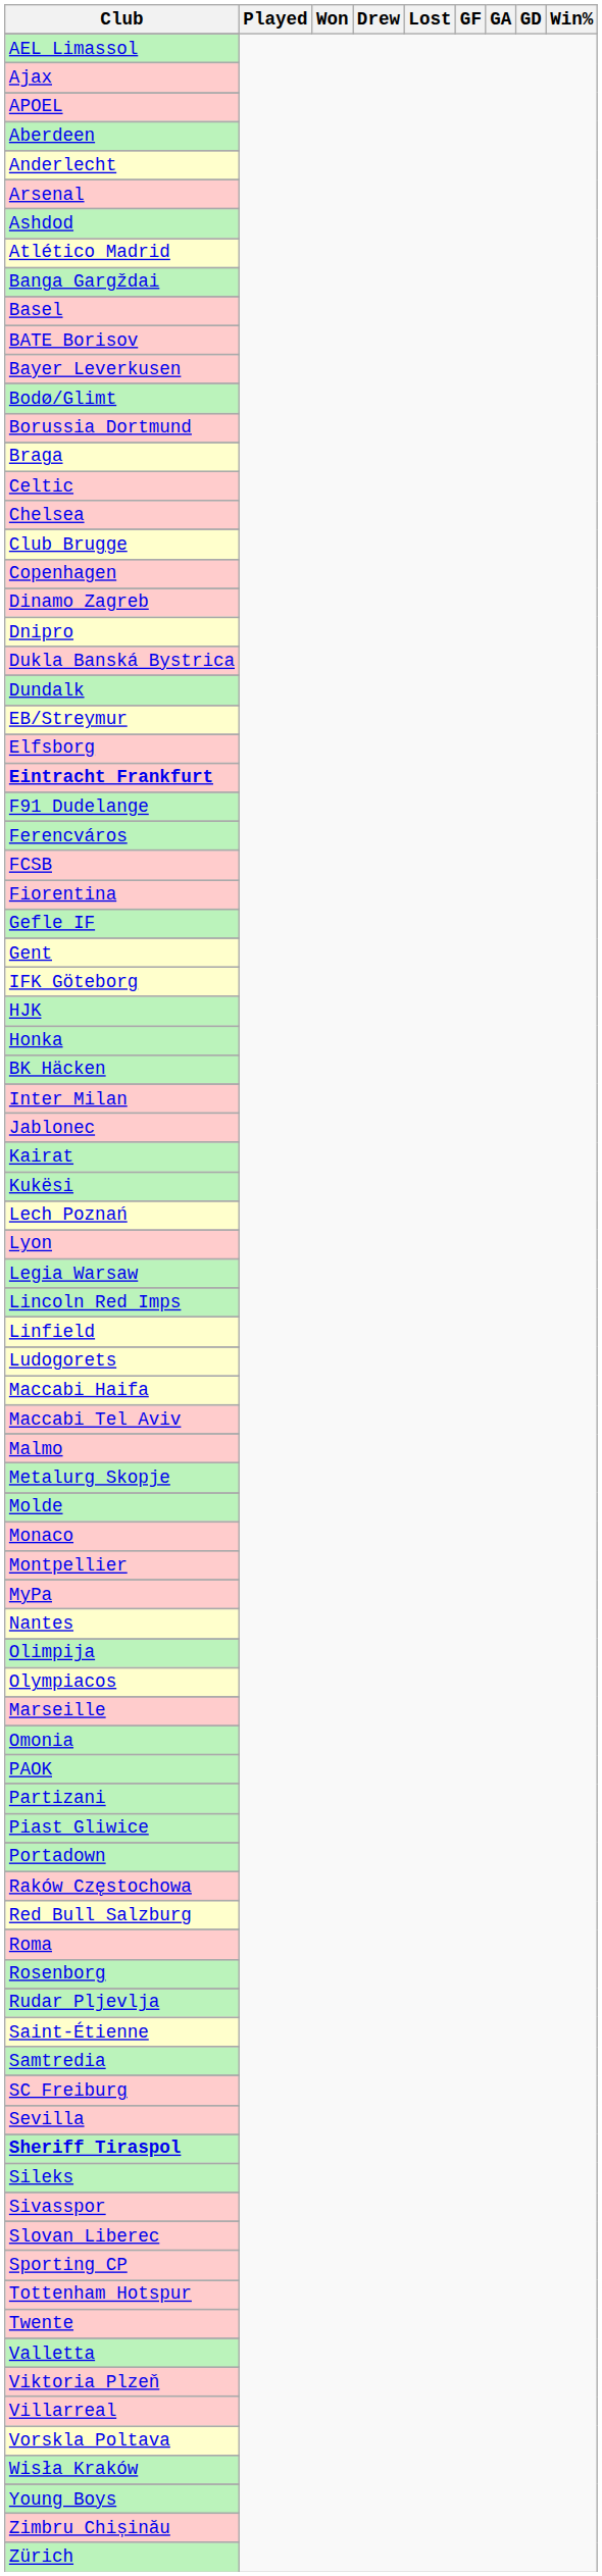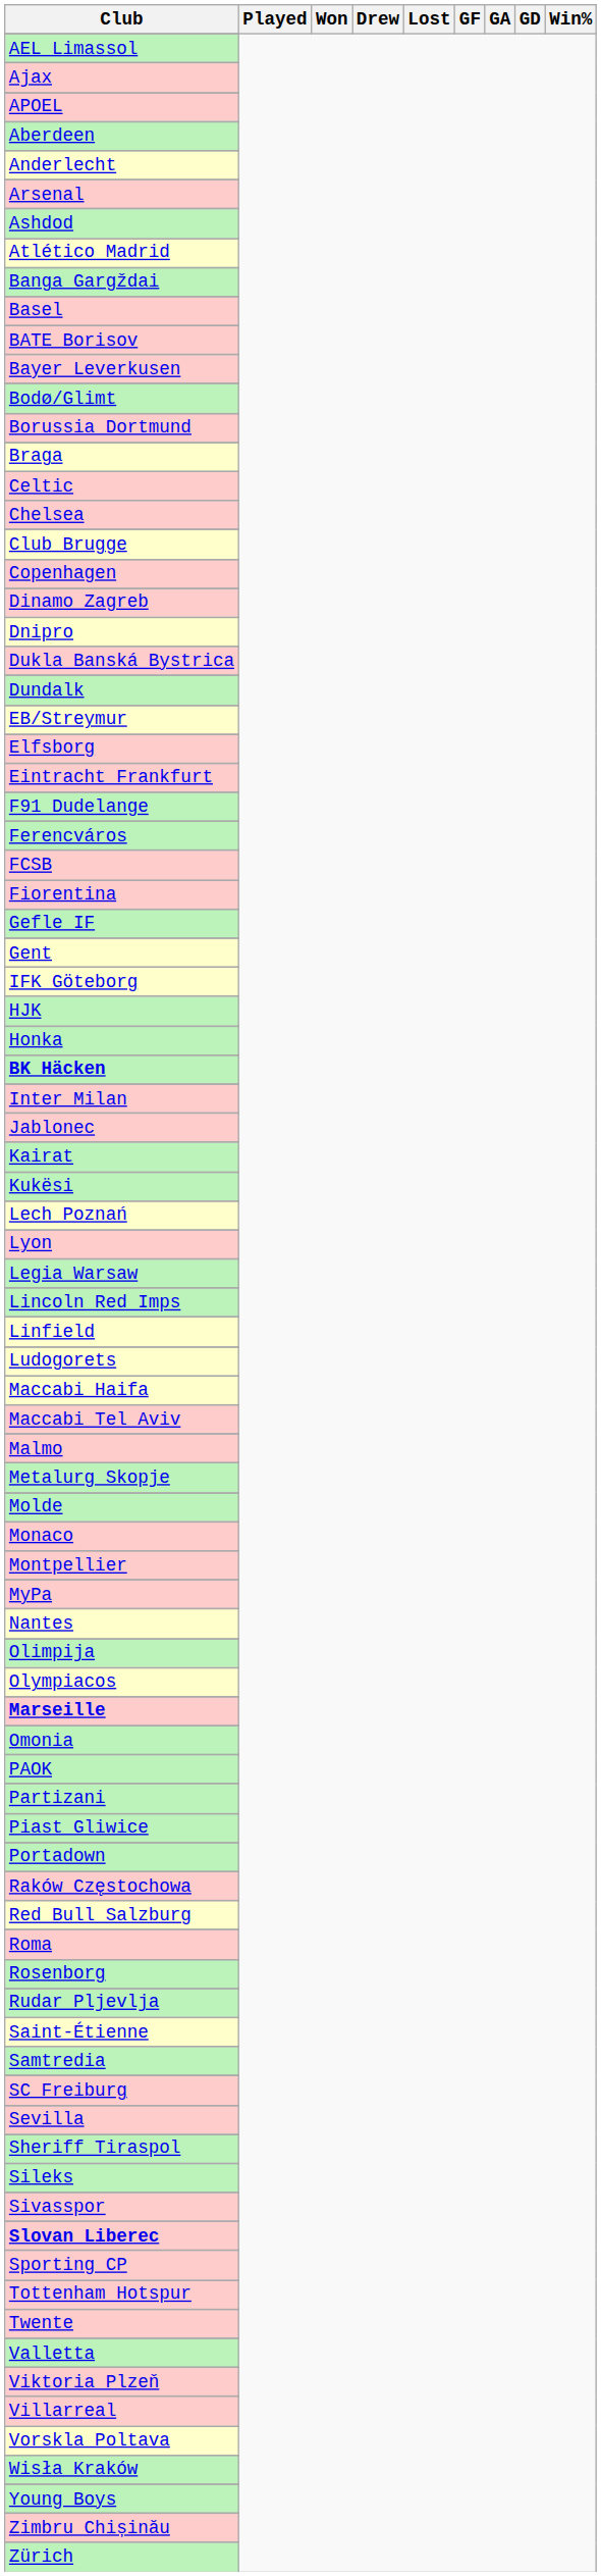Eintracht Frankfurt | Club: bold -> normal
BK Häcken | Club: normal -> bold
Marseille | Club: normal -> bold
Sheriff Tiraspol | Club: bold -> normal
Slovan Liberec | Club: normal -> bold
